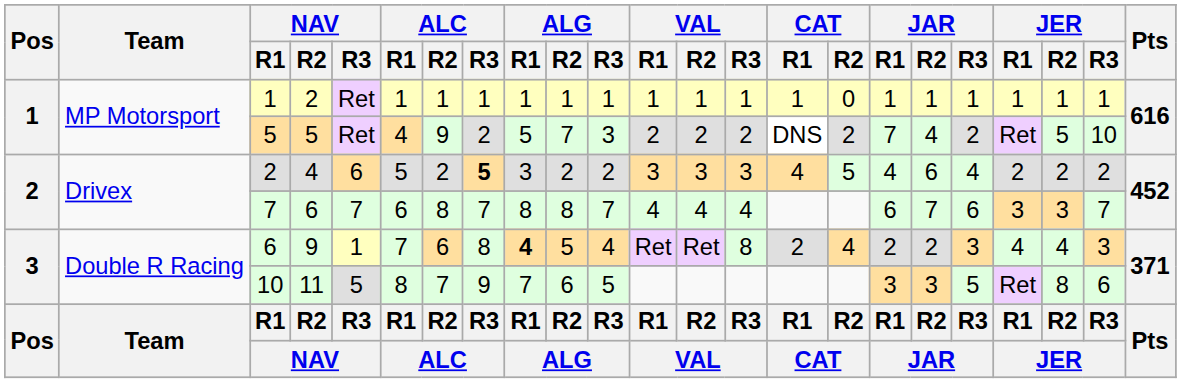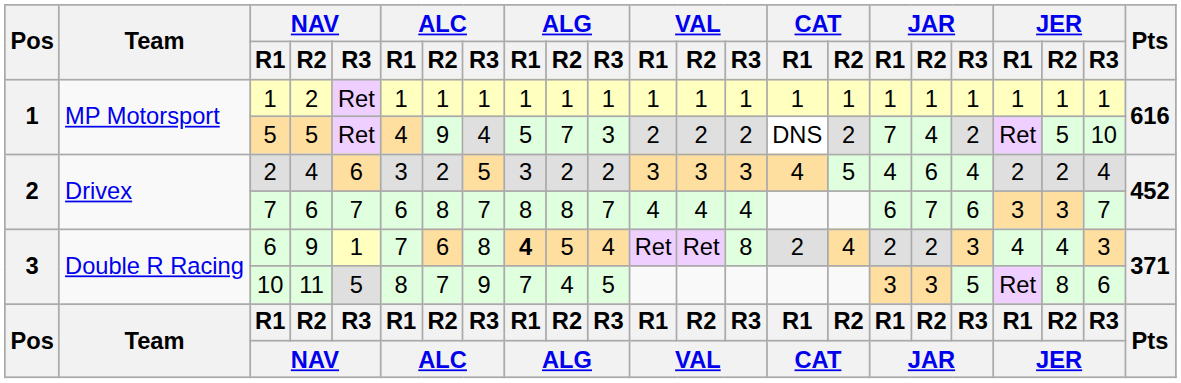row 3 | CAT / R2: 0 -> 1
row 4 | ALC / R3: 2 -> 4
row 5 | ALC / R1: 5 -> 3
row 5 | ALC / R3: bold -> normal
row 5 | JER / R3: 2 -> 4
row 8 | ALG / R2: 6 -> 4
